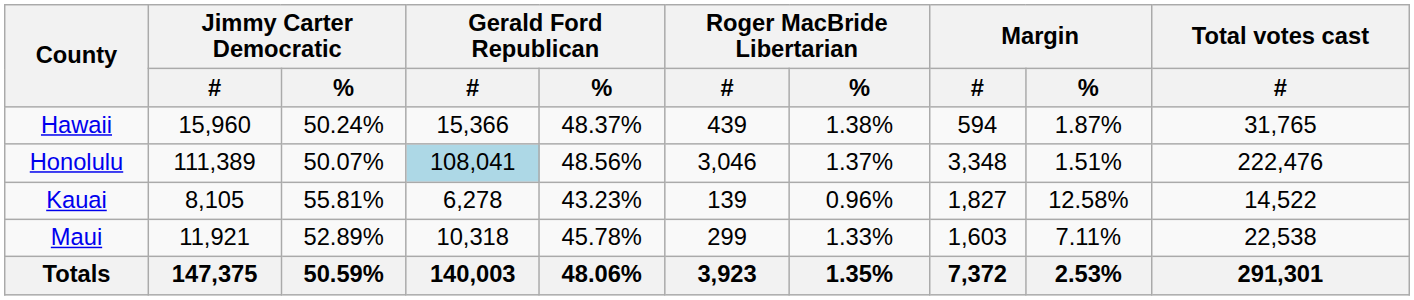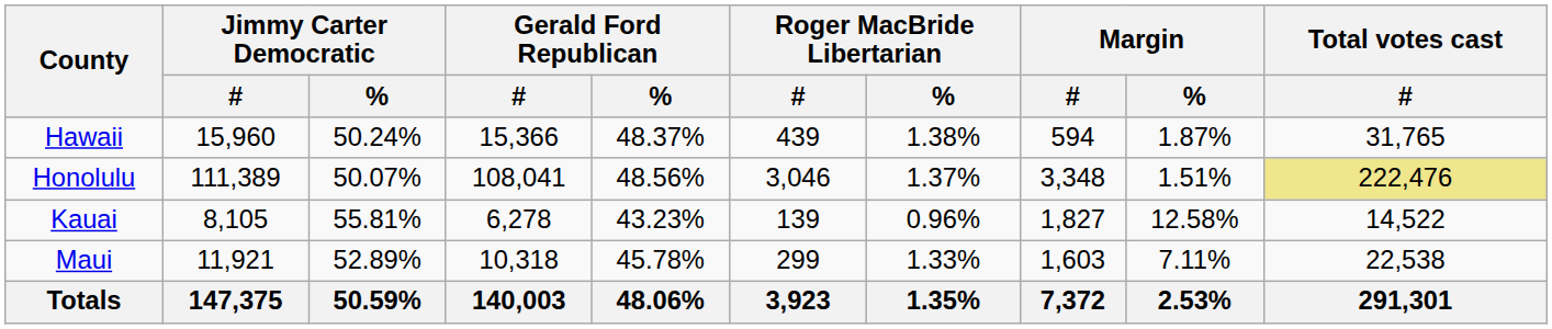Honolulu | Gerald Ford Republican / #: lightblue background -> no background
Honolulu | Total votes cast / #: no background -> khaki background
